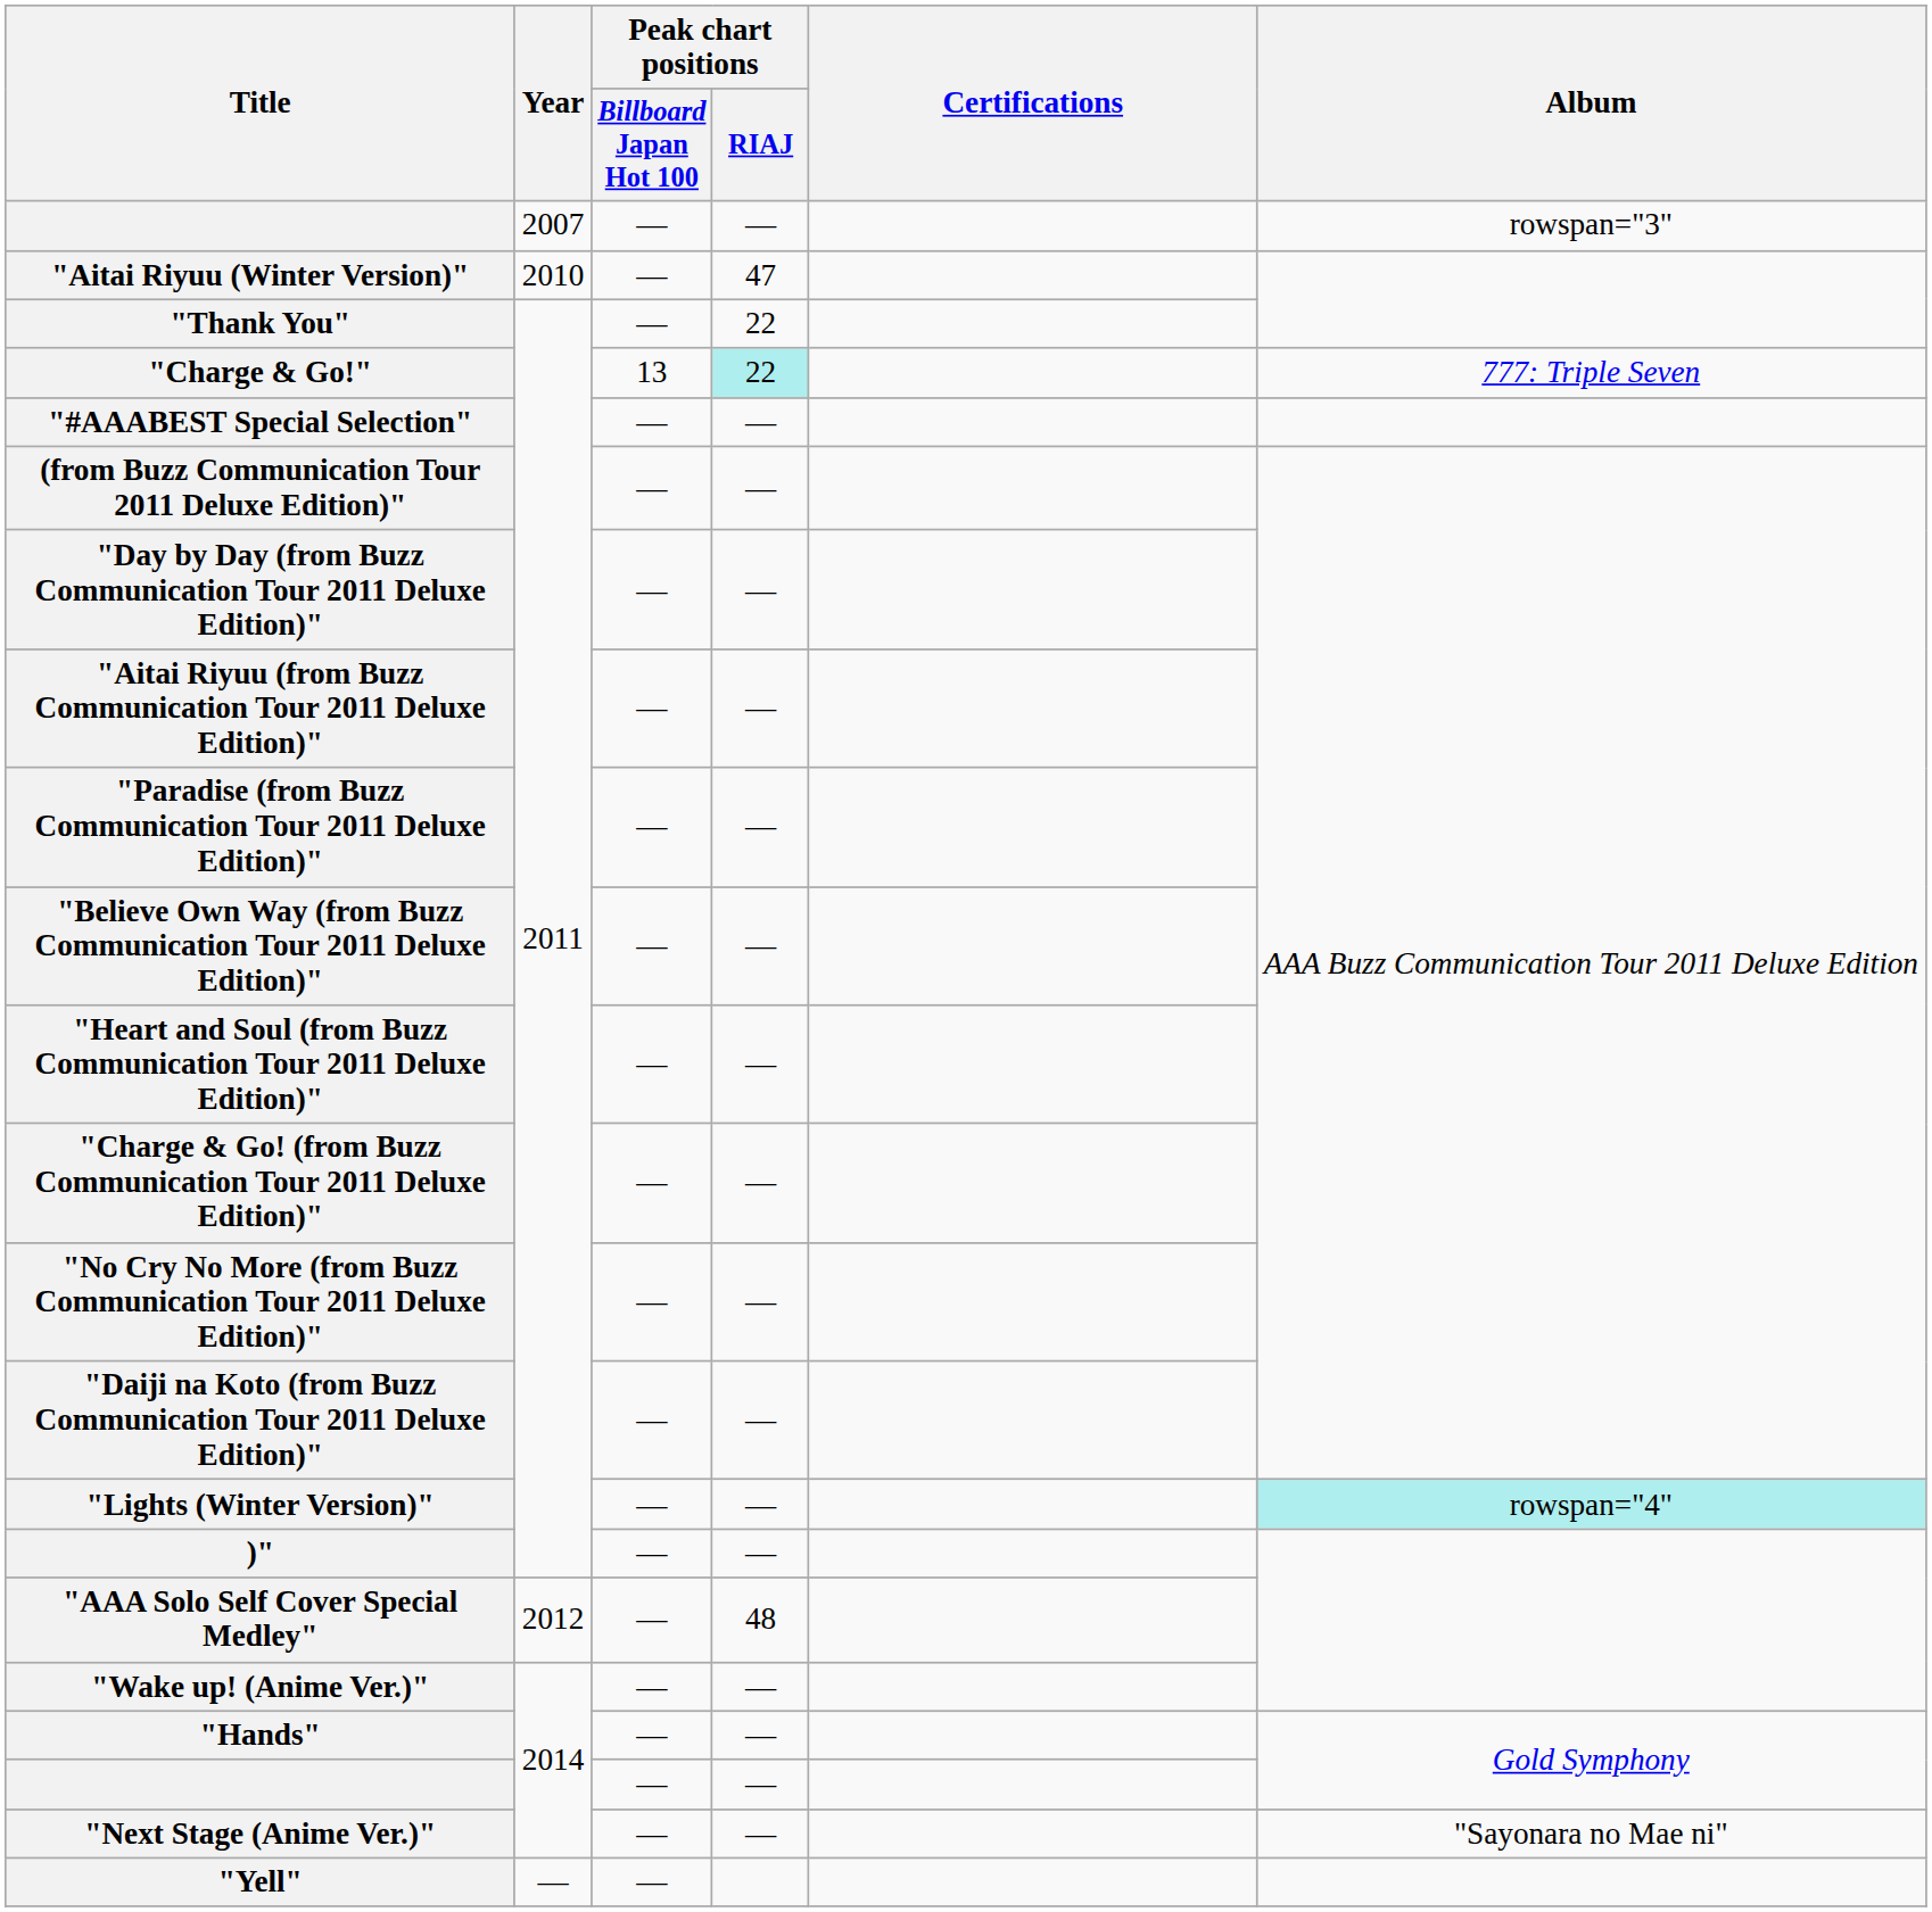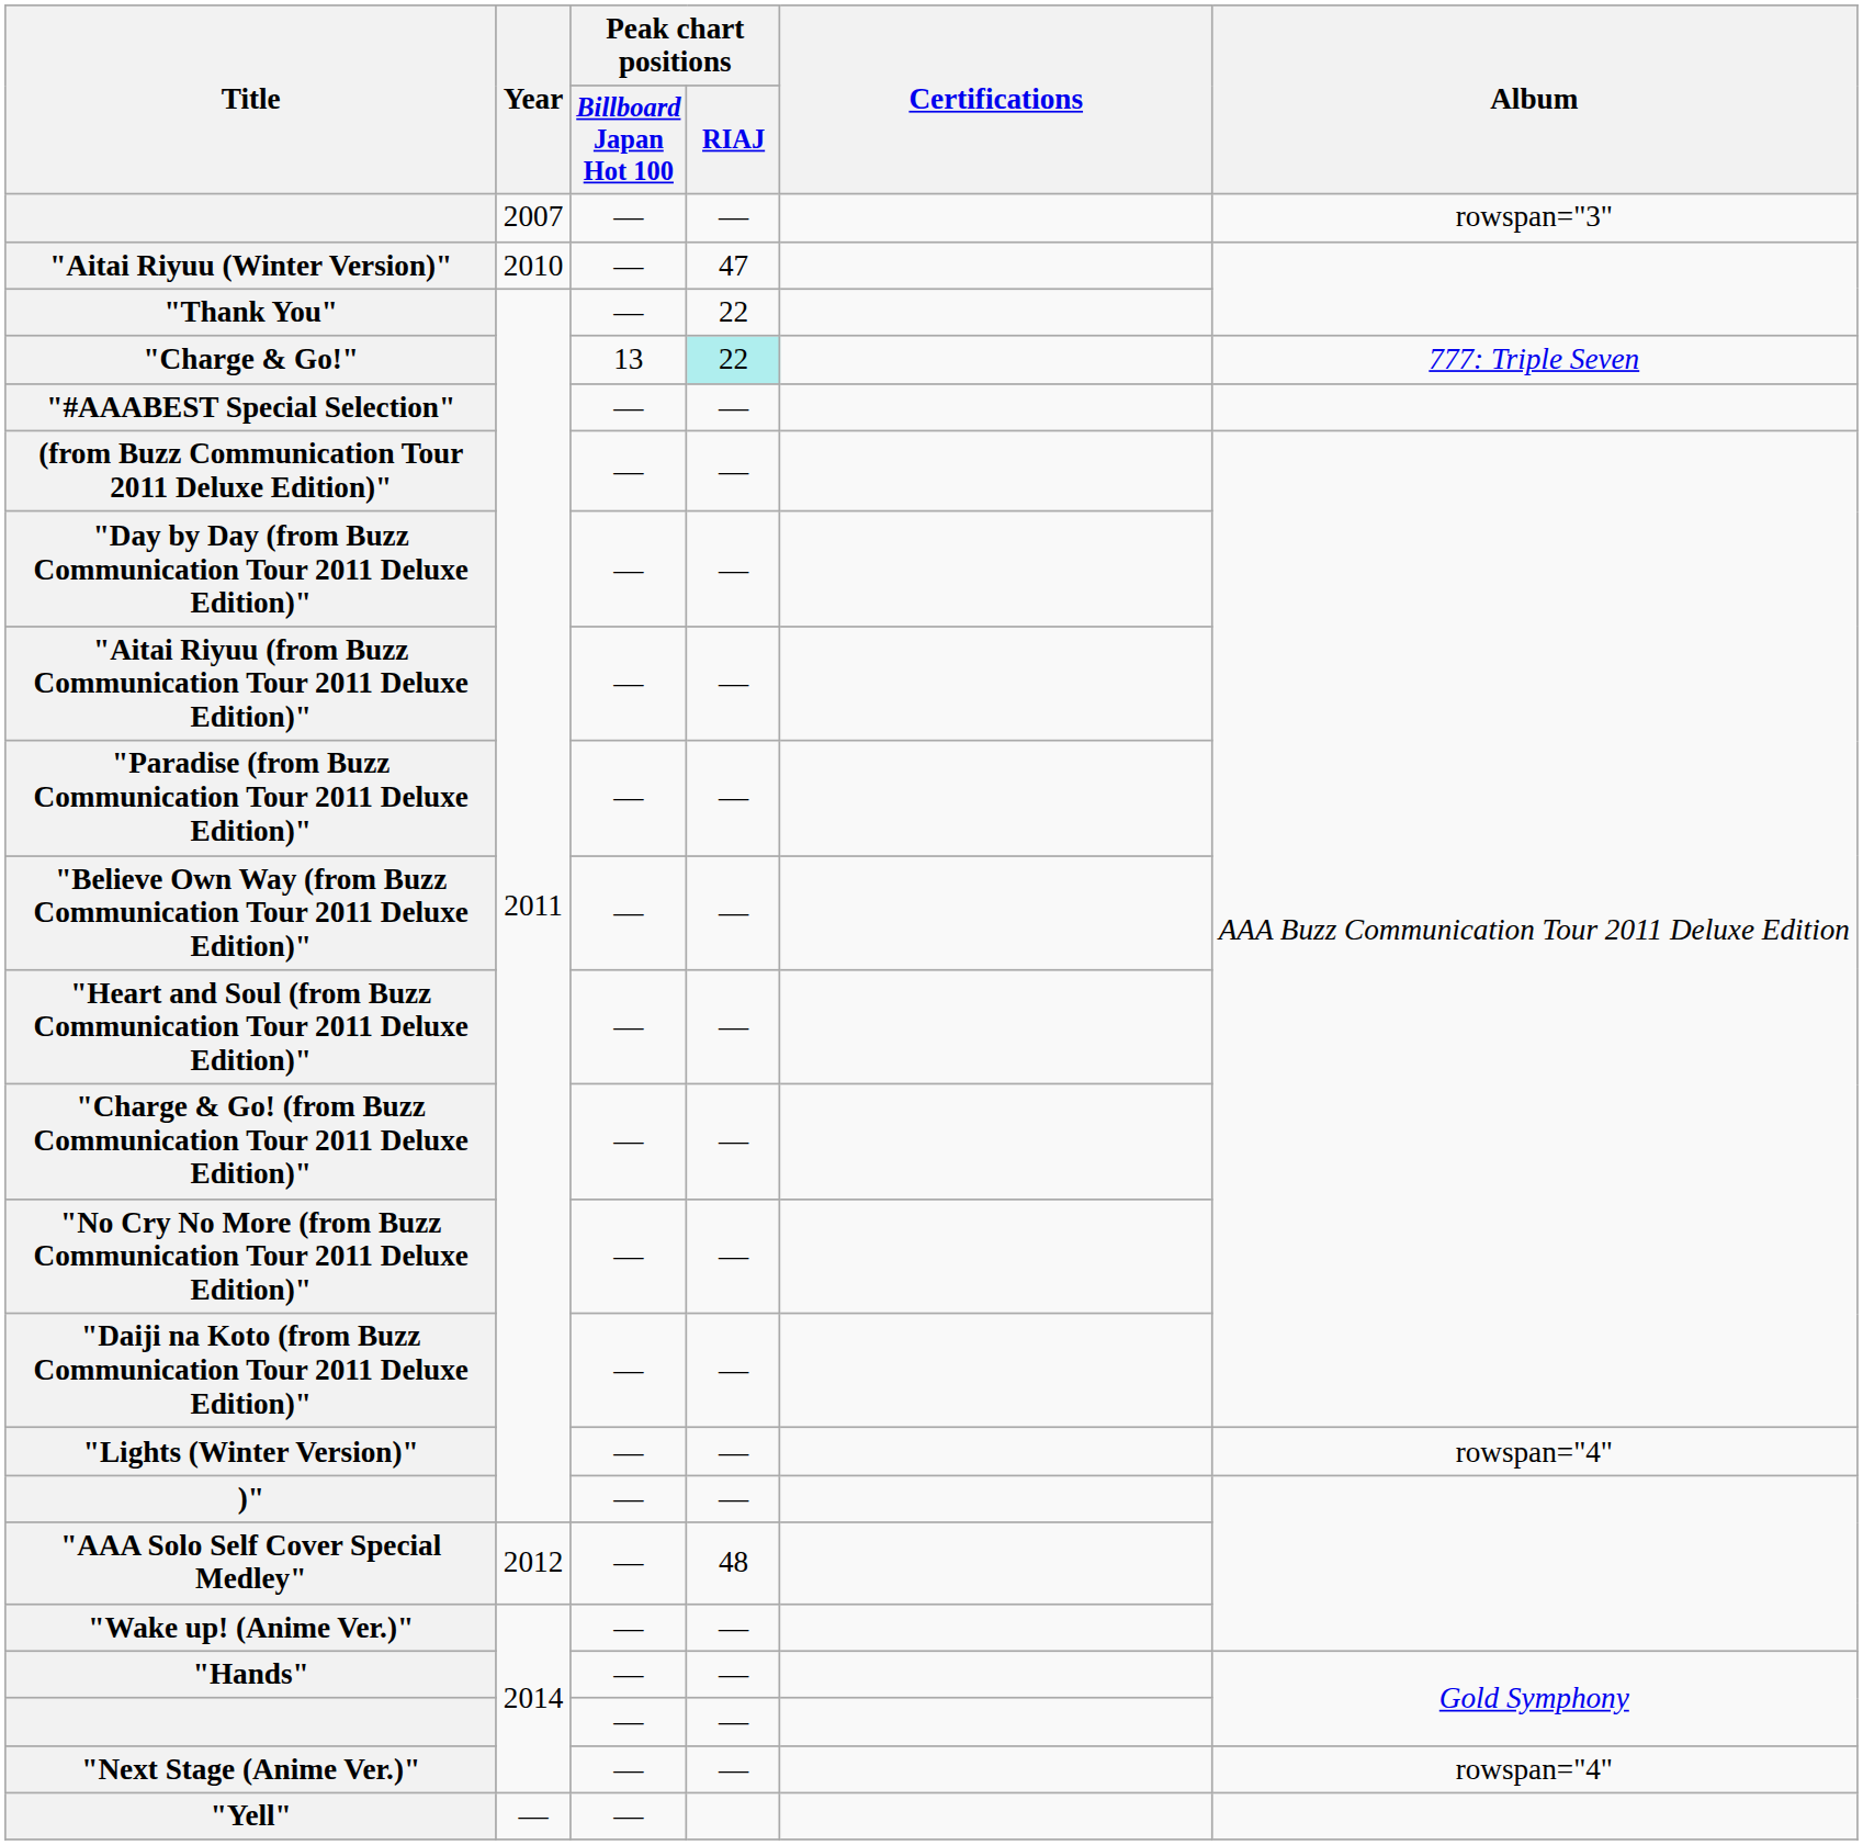"Lights (Winter Version)" | Album: paleturquoise background -> no background
"Next Stage (Anime Ver.)" | Album: "Sayonara no Mae ni" -> rowspan="4"
